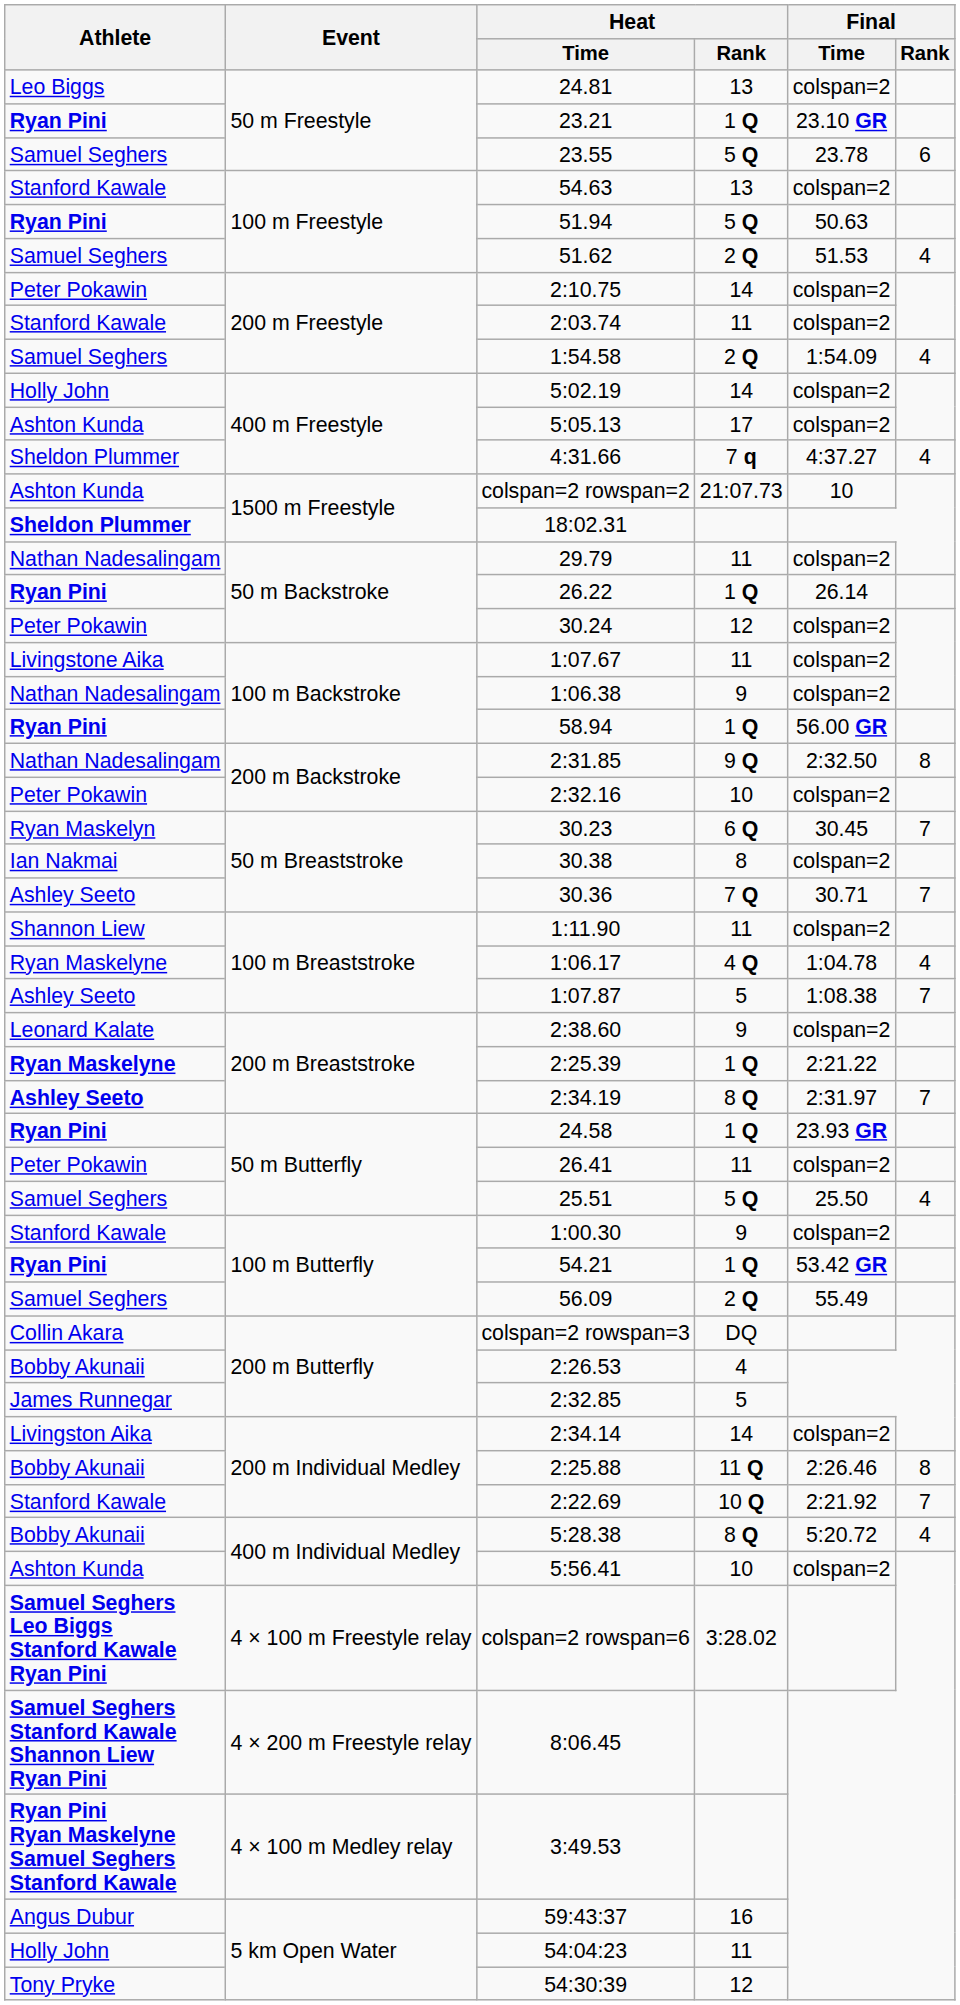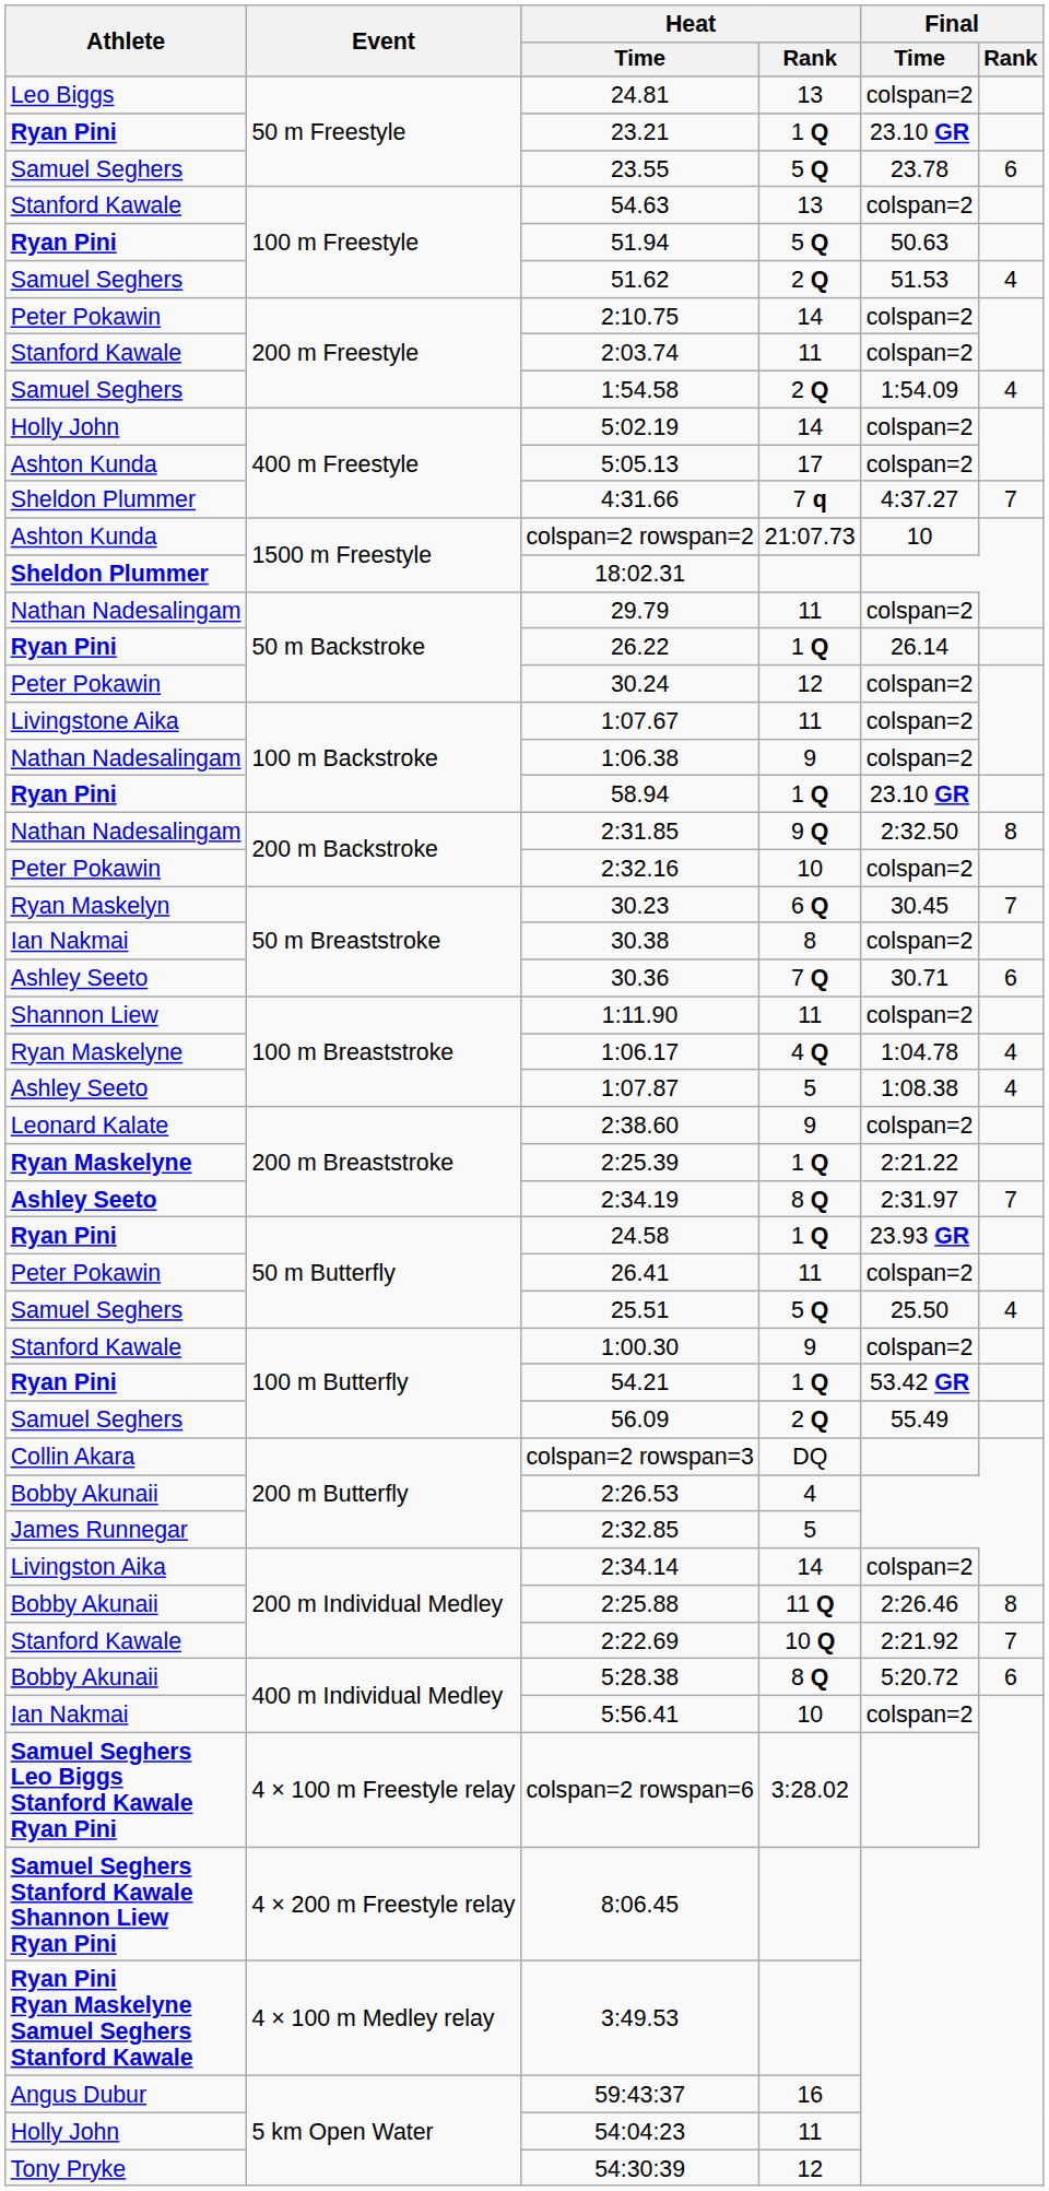4:31.66 | Final / Rank: 4 -> 7
58.94 | Final / Time: 56.00 GR -> 23.10 GR
30.36 | Final / Rank: 7 -> 6
1:07.87 | Final / Rank: 7 -> 4
5:28.38 | Final / Rank: 4 -> 6
5:56.41 | Athlete: Ashton Kunda -> Ian Nakmai
